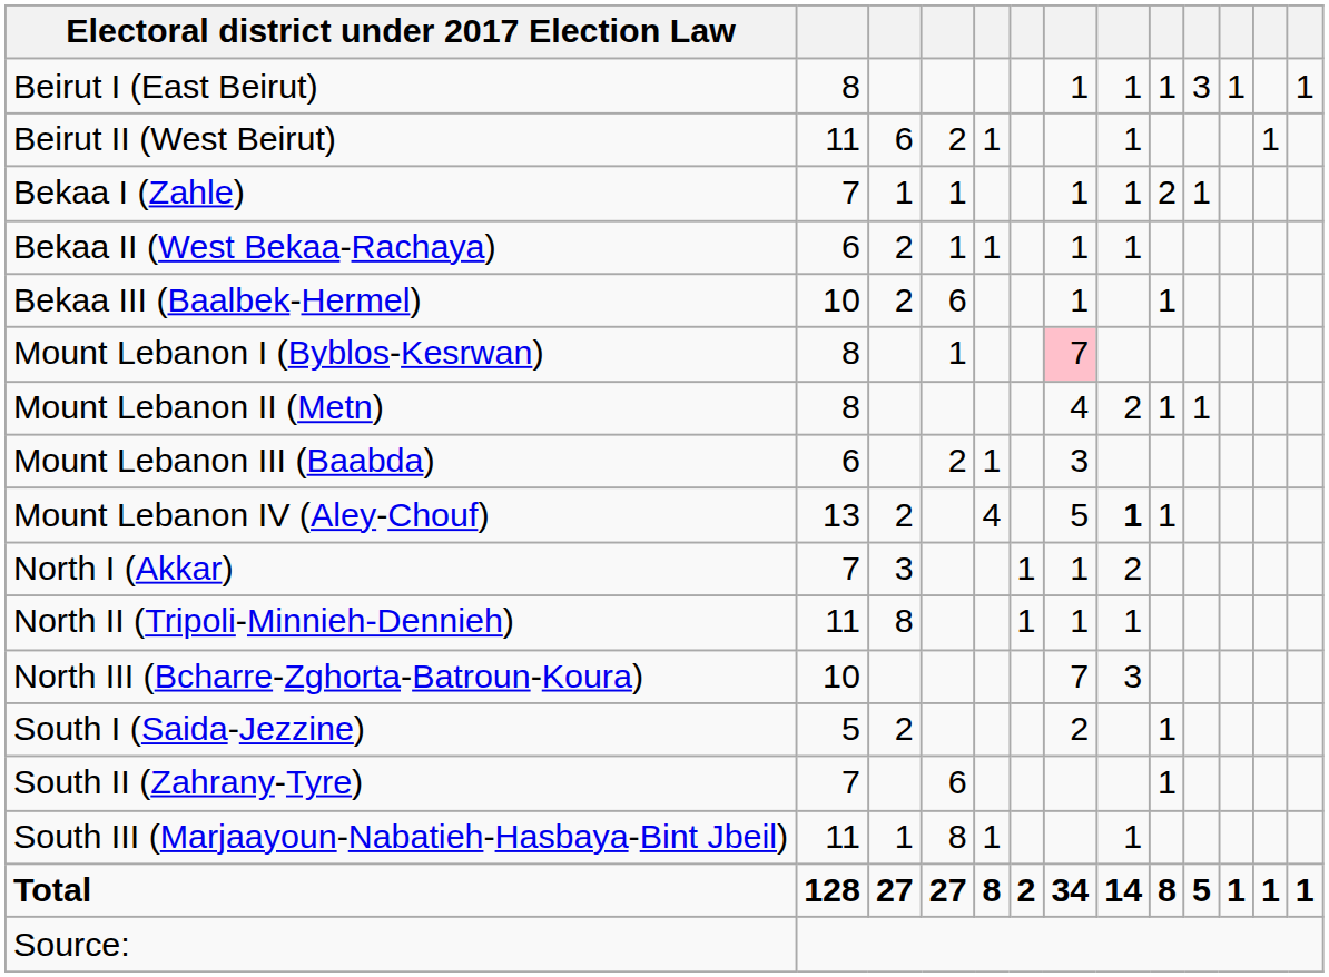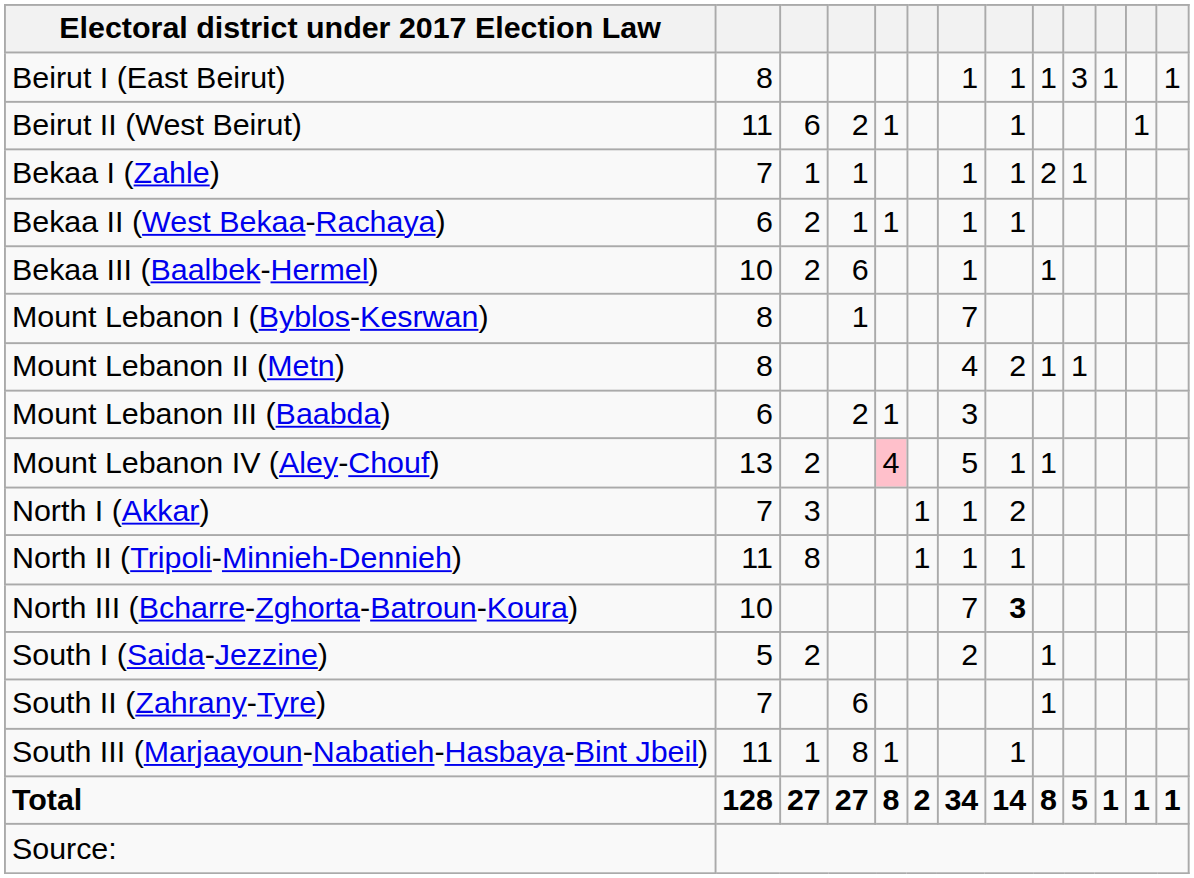Mount Lebanon I (Byblos-Kesrwan) | column 7: pink background -> no background
Mount Lebanon IV (Aley-Chouf) | column 5: no background -> pink background
Mount Lebanon IV (Aley-Chouf) | column 8: bold -> normal
North III (Bcharre-Zghorta-Batroun-Koura) | column 8: normal -> bold
